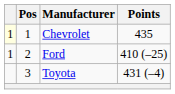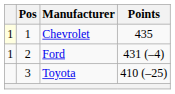Ford | Points: 410 (–25) -> 431 (–4)
Toyota | Points: 431 (–4) -> 410 (–25)
